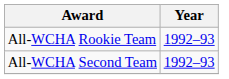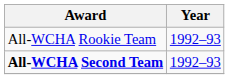row 3 | Award: normal -> bold
